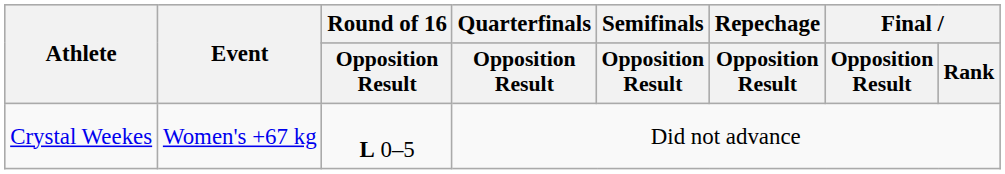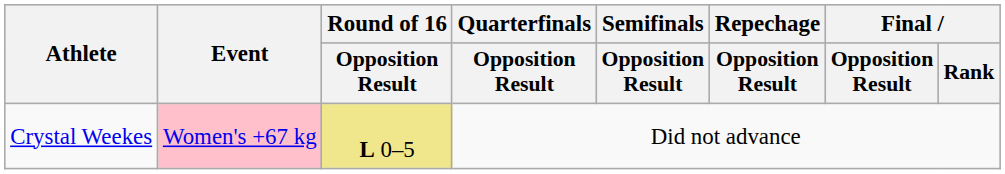Crystal Weekes | Event: no background -> pink background
Crystal Weekes | Round of 16 / Opposition Result: no background -> khaki background
